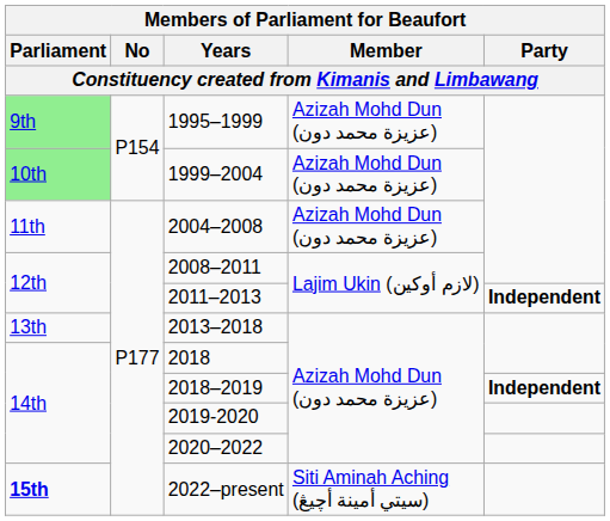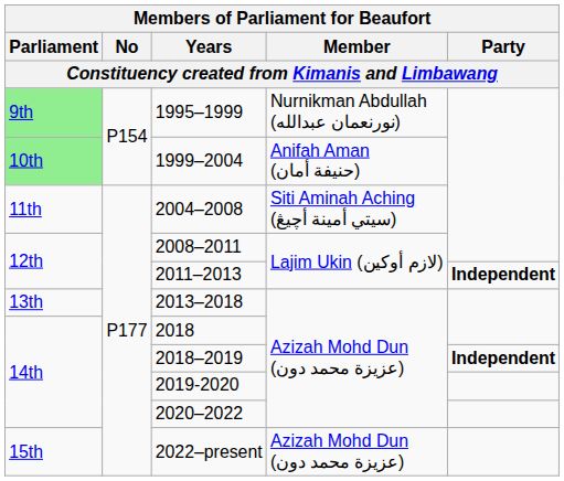1995–1999 | Member: Azizah Mohd Dun (عزيزة محمد دون) -> Nurnikman Abdullah (نورنعمان عبدالله)
1999–2004 | Member: Azizah Mohd Dun (عزيزة محمد دون) -> Anifah Aman (حنيفة أمان)
2004–2008 | Member: Azizah Mohd Dun (عزيزة محمد دون) -> Siti Aminah Aching (سيتي أمينة أچيڠ)
2022–present | Parliament: bold -> normal
2022–present | Member: Siti Aminah Aching (سيتي أمينة أچيڠ) -> Azizah Mohd Dun (عزيزة محمد دون)
